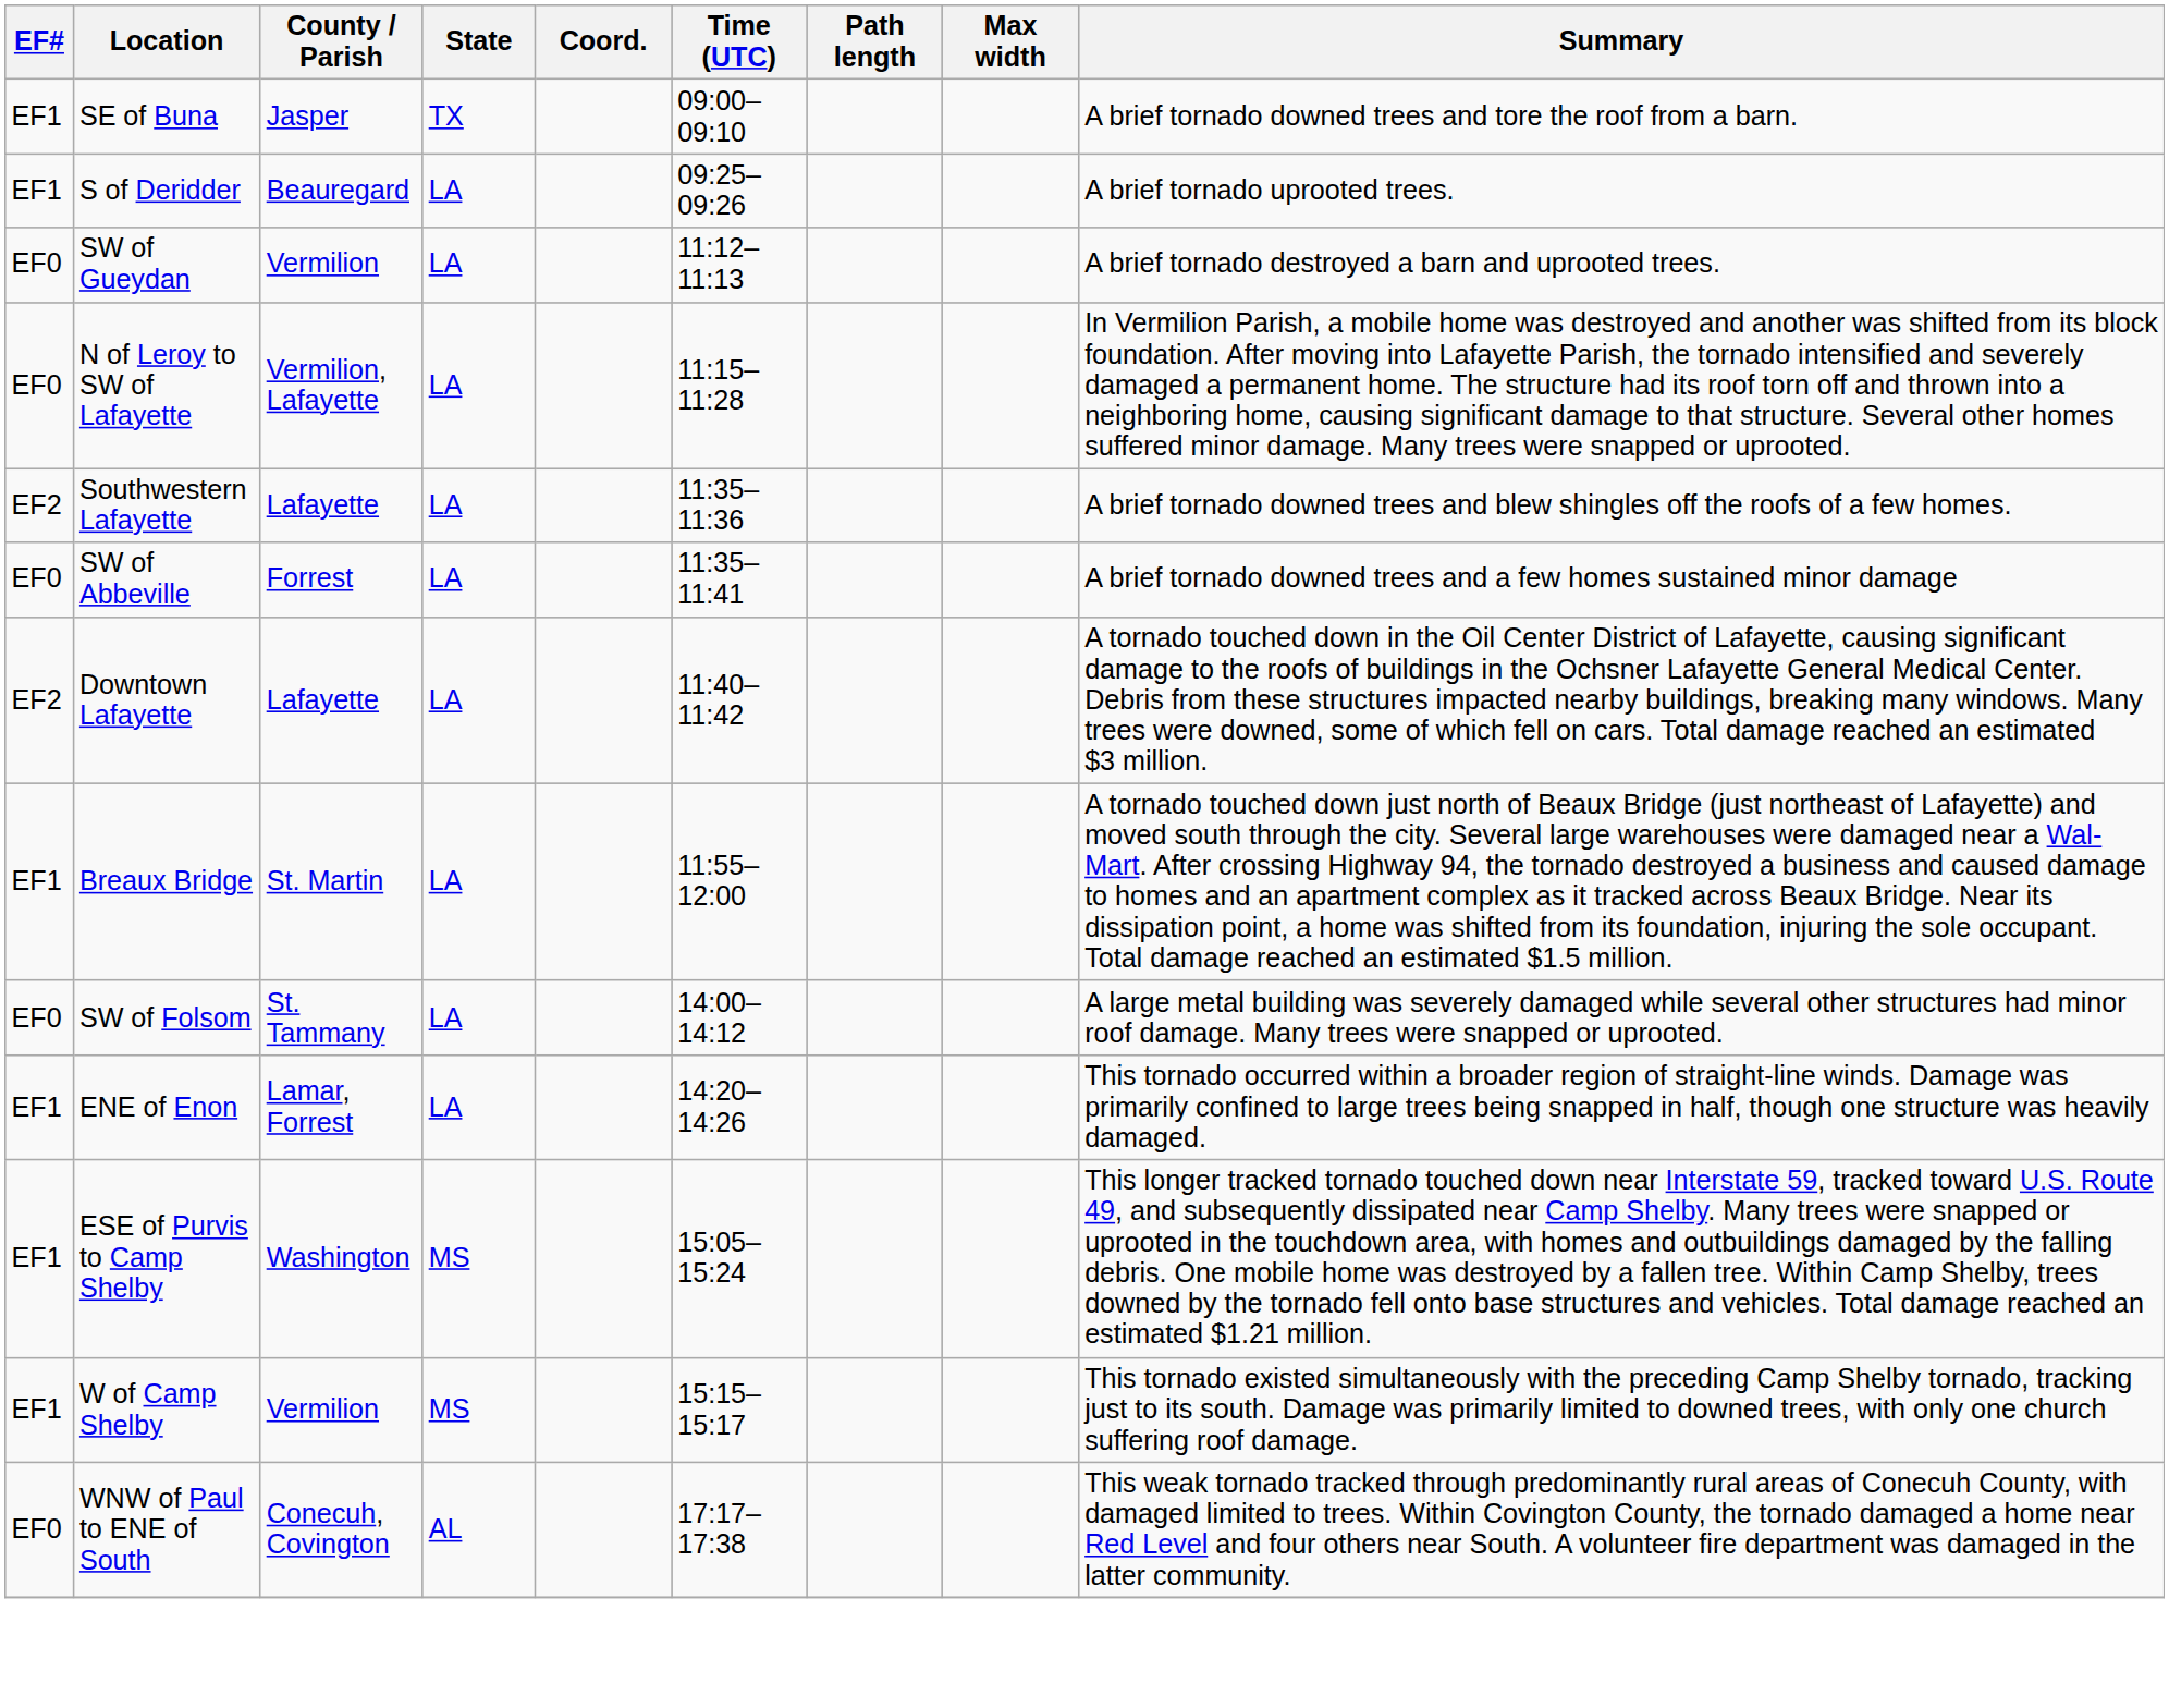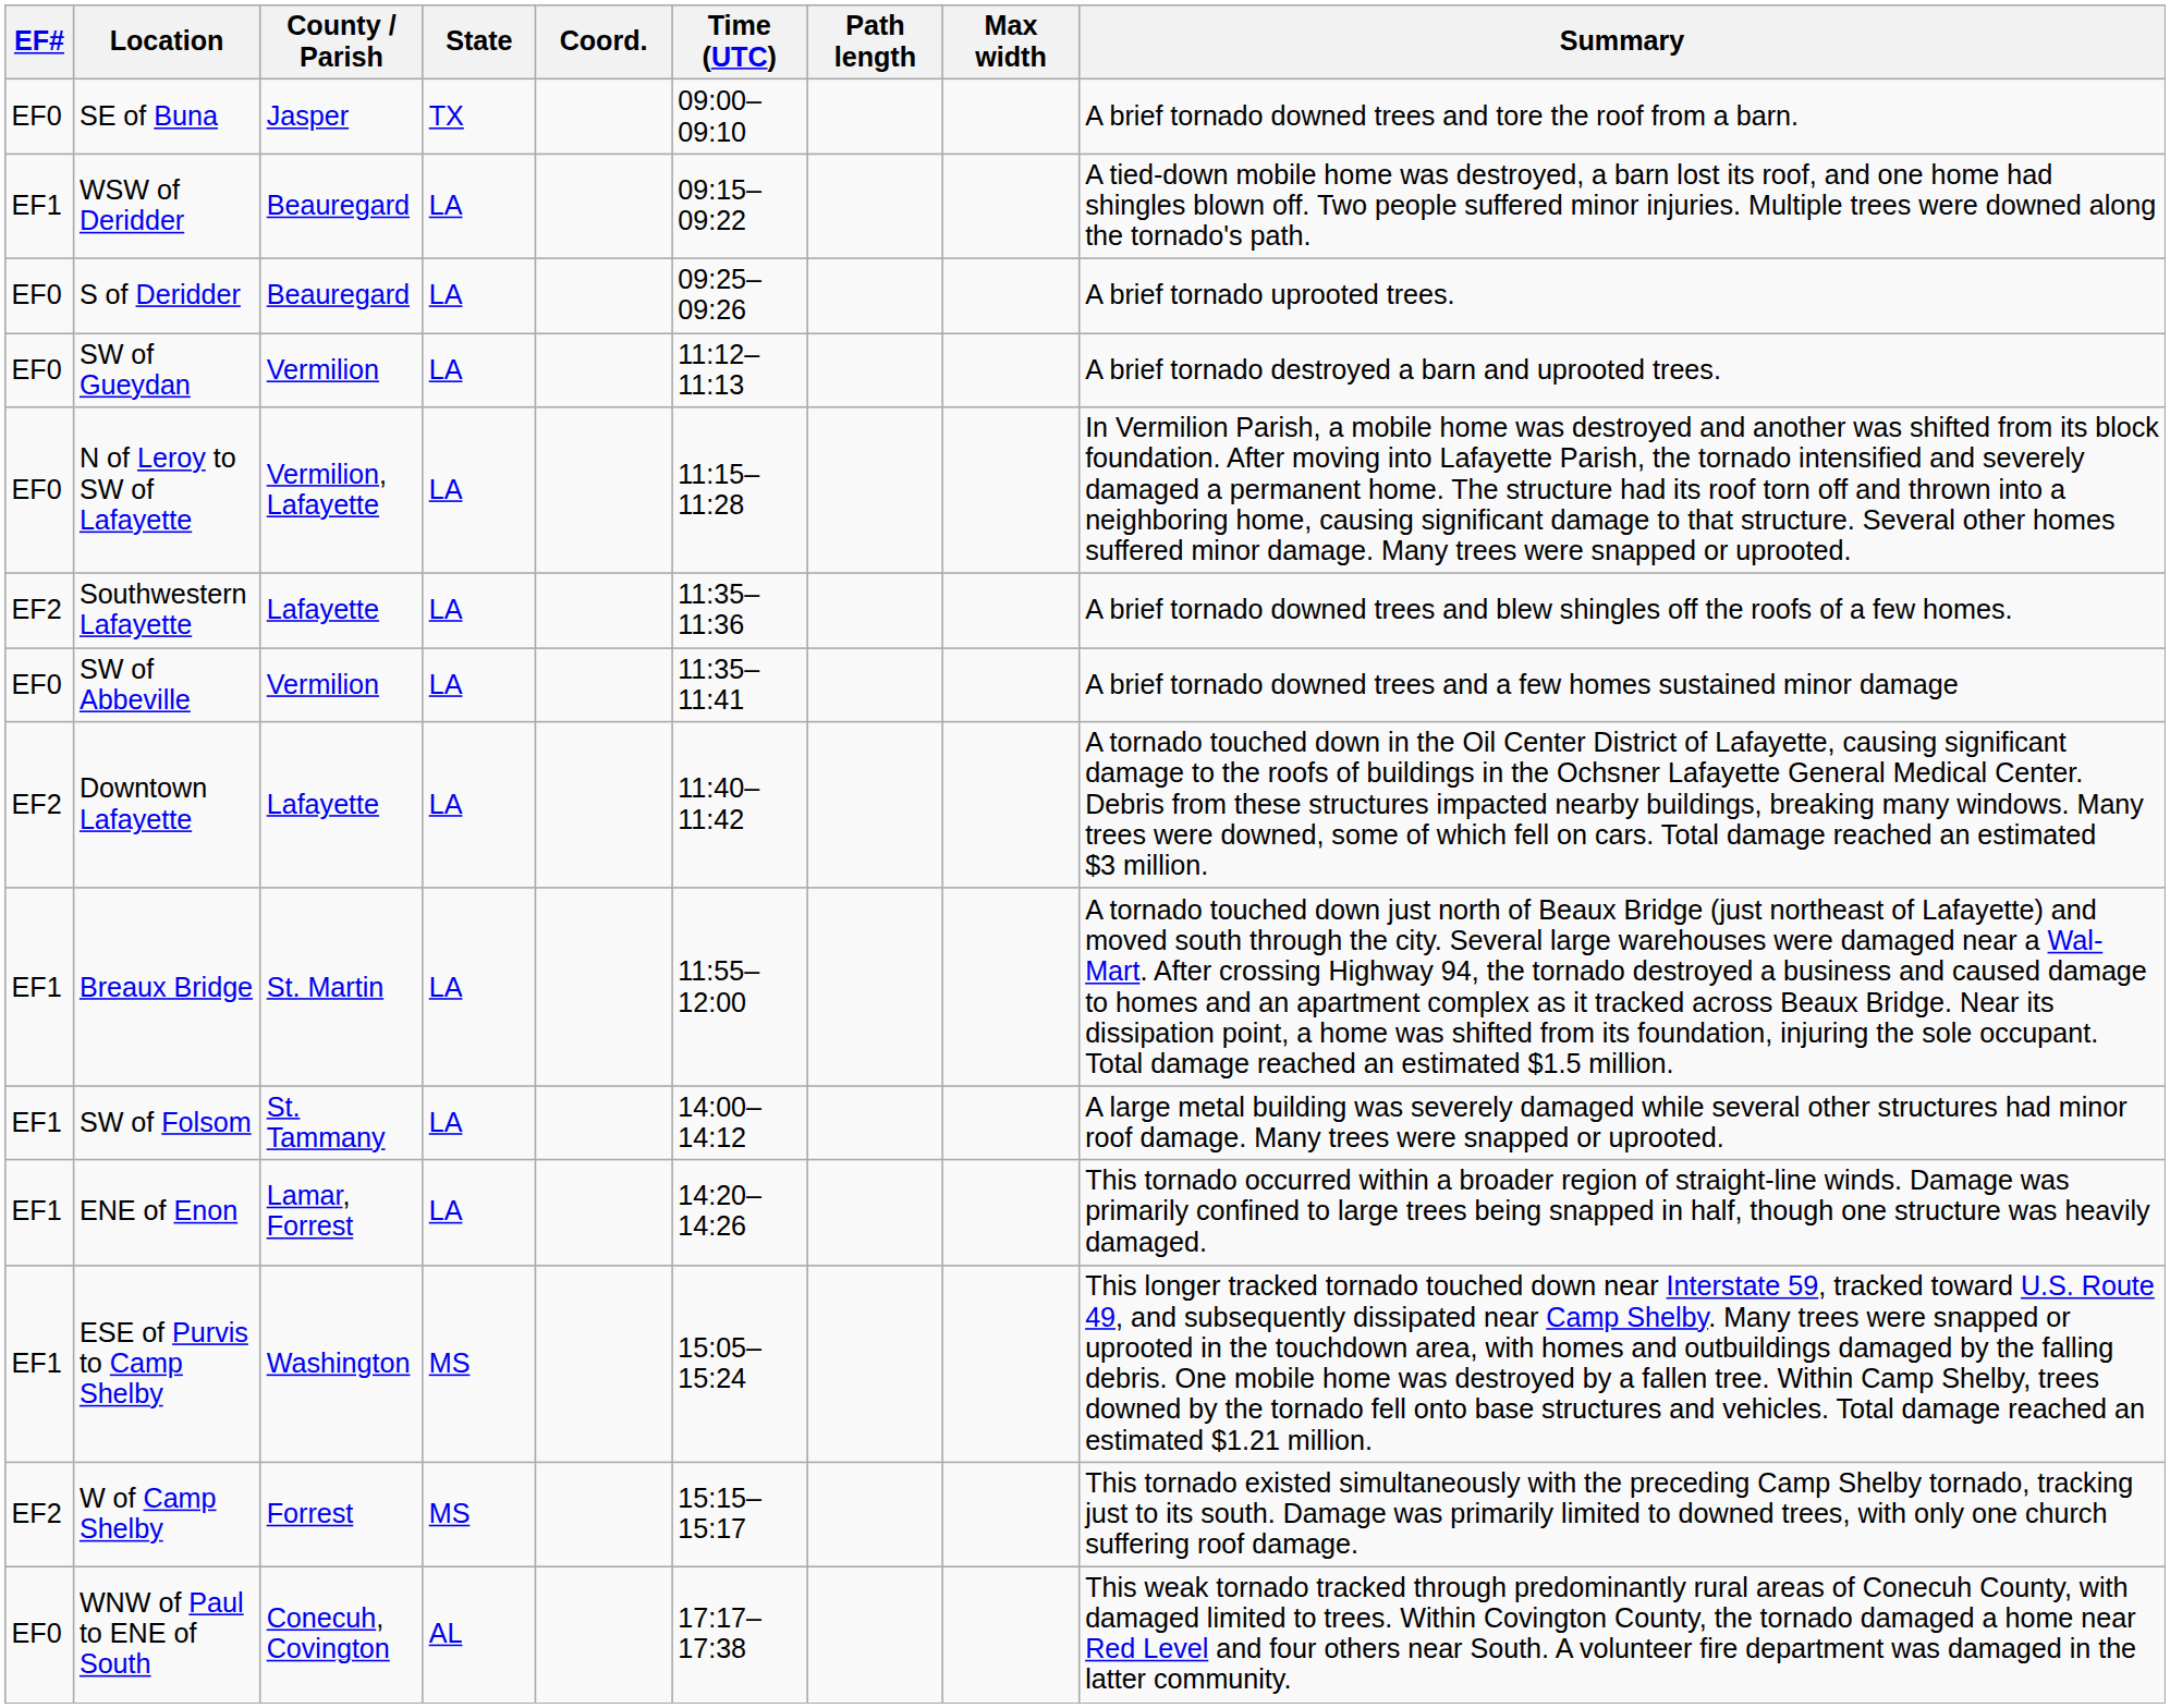SE of Buna | EF#: EF1 -> EF0
+ row: EF1 | WSW of Deridder | Beauregard | LA | 09:15–09:22 | A tied-down mobile home was destroyed, a barn lost its roof, and one home had shingles blown off. Two people suffered minor injuries. Multiple trees were downed along the tornado's path.
S of Deridder | EF#: EF1 -> EF0
SW of Abbeville | County / Parish: Forrest -> Vermilion
SW of Folsom | EF#: EF0 -> EF1
W of Camp Shelby | EF#: EF1 -> EF2
W of Camp Shelby | County / Parish: Vermilion -> Forrest
